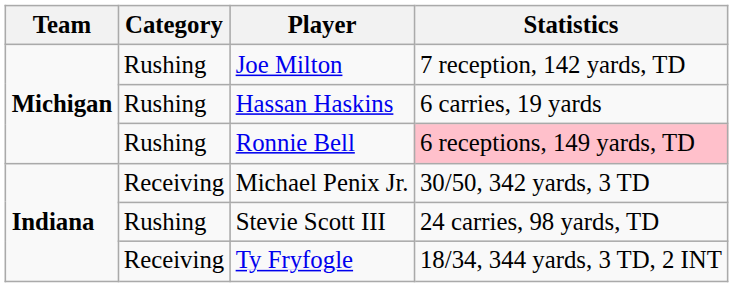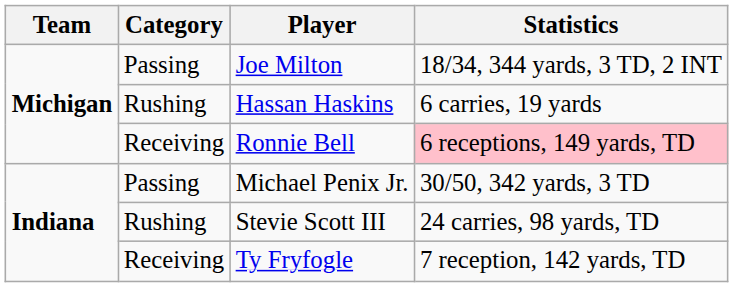Joe Milton | Category: Rushing -> Passing
Joe Milton | Statistics: 7 reception, 142 yards, TD -> 18/34, 344 yards, 3 TD, 2 INT
Ronnie Bell | Category: Rushing -> Receiving
Michael Penix Jr. | Category: Receiving -> Passing
Ty Fryfogle | Statistics: 18/34, 344 yards, 3 TD, 2 INT -> 7 reception, 142 yards, TD
